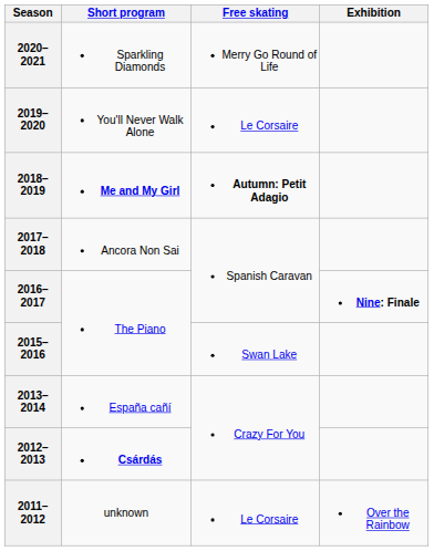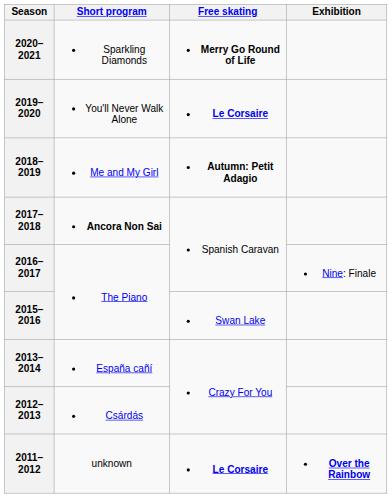2020–2021 | Free skating: normal -> bold
2019–2020 | Free skating: normal -> bold
2018–2019 | Short program: bold -> normal
2017–2018 | Short program: normal -> bold
2016–2017 | Exhibition: bold -> normal
2012–2013 | Short program: bold -> normal
2011–2012 | Free skating: normal -> bold
2011–2012 | Exhibition: normal -> bold
